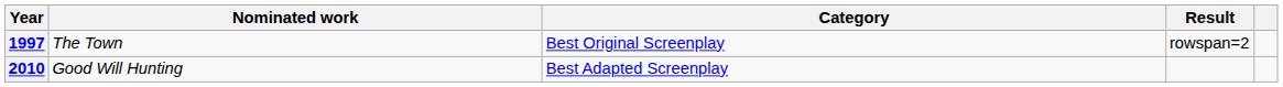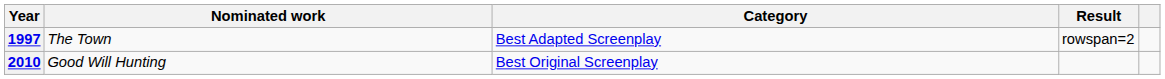1997 | Category: Best Original Screenplay -> Best Adapted Screenplay
2010 | Category: Best Adapted Screenplay -> Best Original Screenplay
